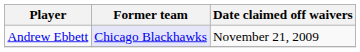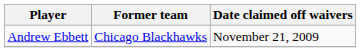Andrew Ebbett | Former team: lavender background -> no background
